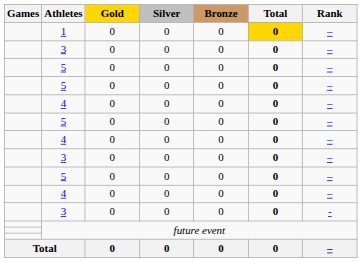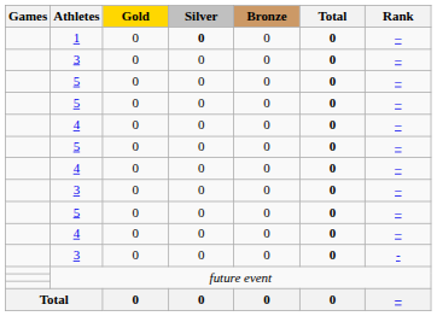1 | Silver: normal -> bold
1 | Total: gold background -> no background
